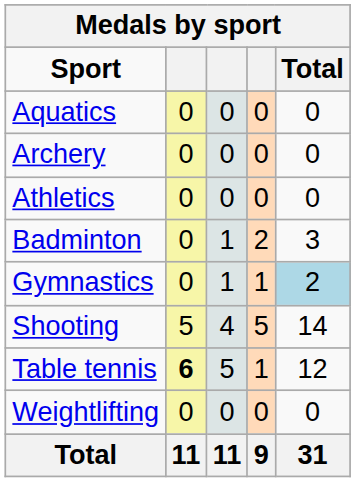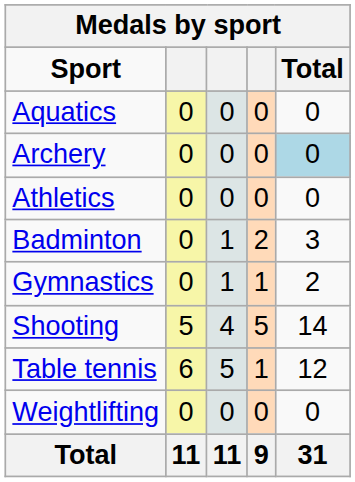Archery | Total: no background -> lightblue background
Gymnastics | Total: lightblue background -> no background
Table tennis | column 2: bold -> normal
